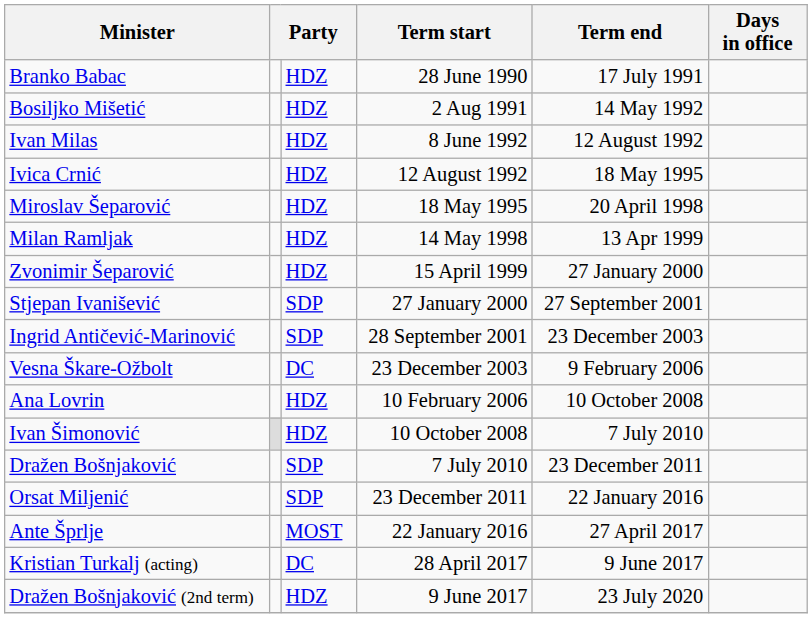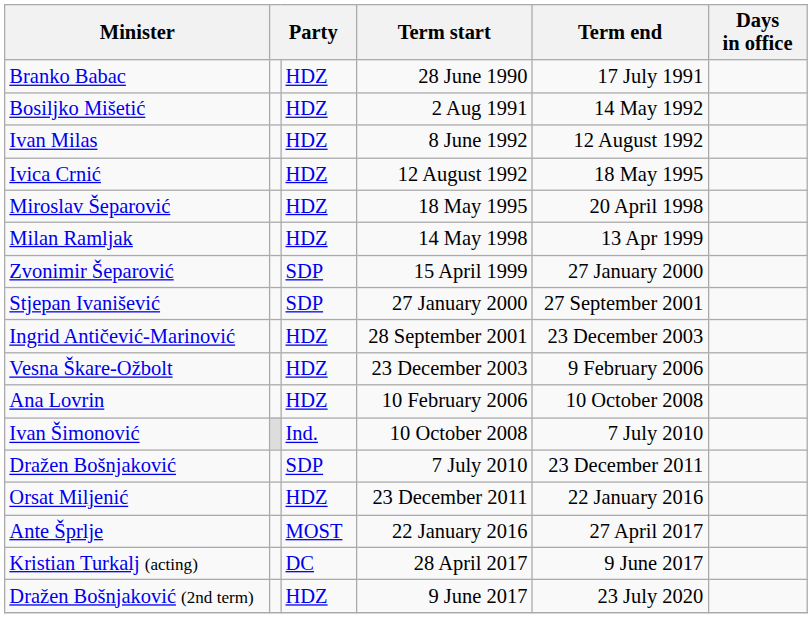Zvonimir Šeparović | column 3: HDZ -> SDP
Ingrid Antičević-Marinović | column 3: SDP -> HDZ
Vesna Škare-Ožbolt | column 3: DC -> HDZ
Ivan Šimonović | column 3: HDZ -> Ind.
Orsat Miljenić | column 3: SDP -> HDZ
